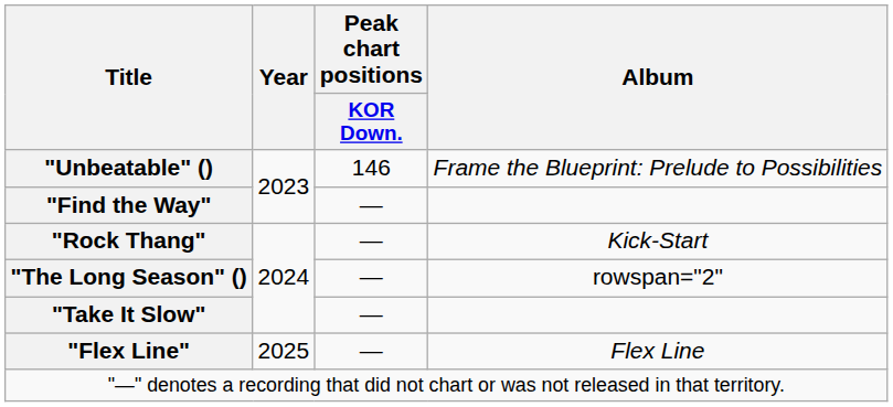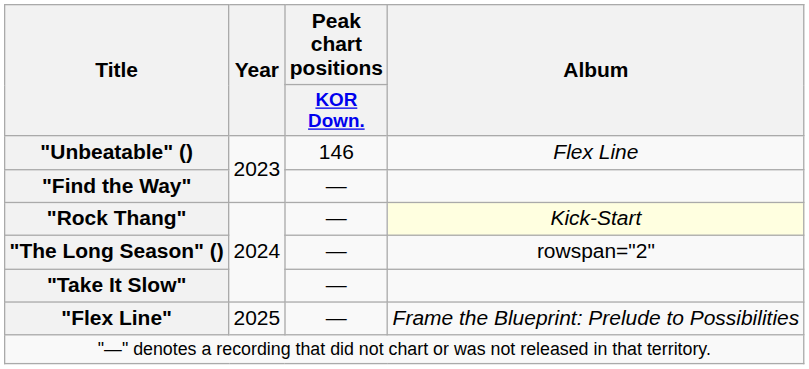"Unbeatable" () | Album: Frame the Blueprint: Prelude to Possibilities -> Flex Line
"Rock Thang" | Album: no background -> lightyellow background
"Flex Line" | Album: Flex Line -> Frame the Blueprint: Prelude to Possibilities
